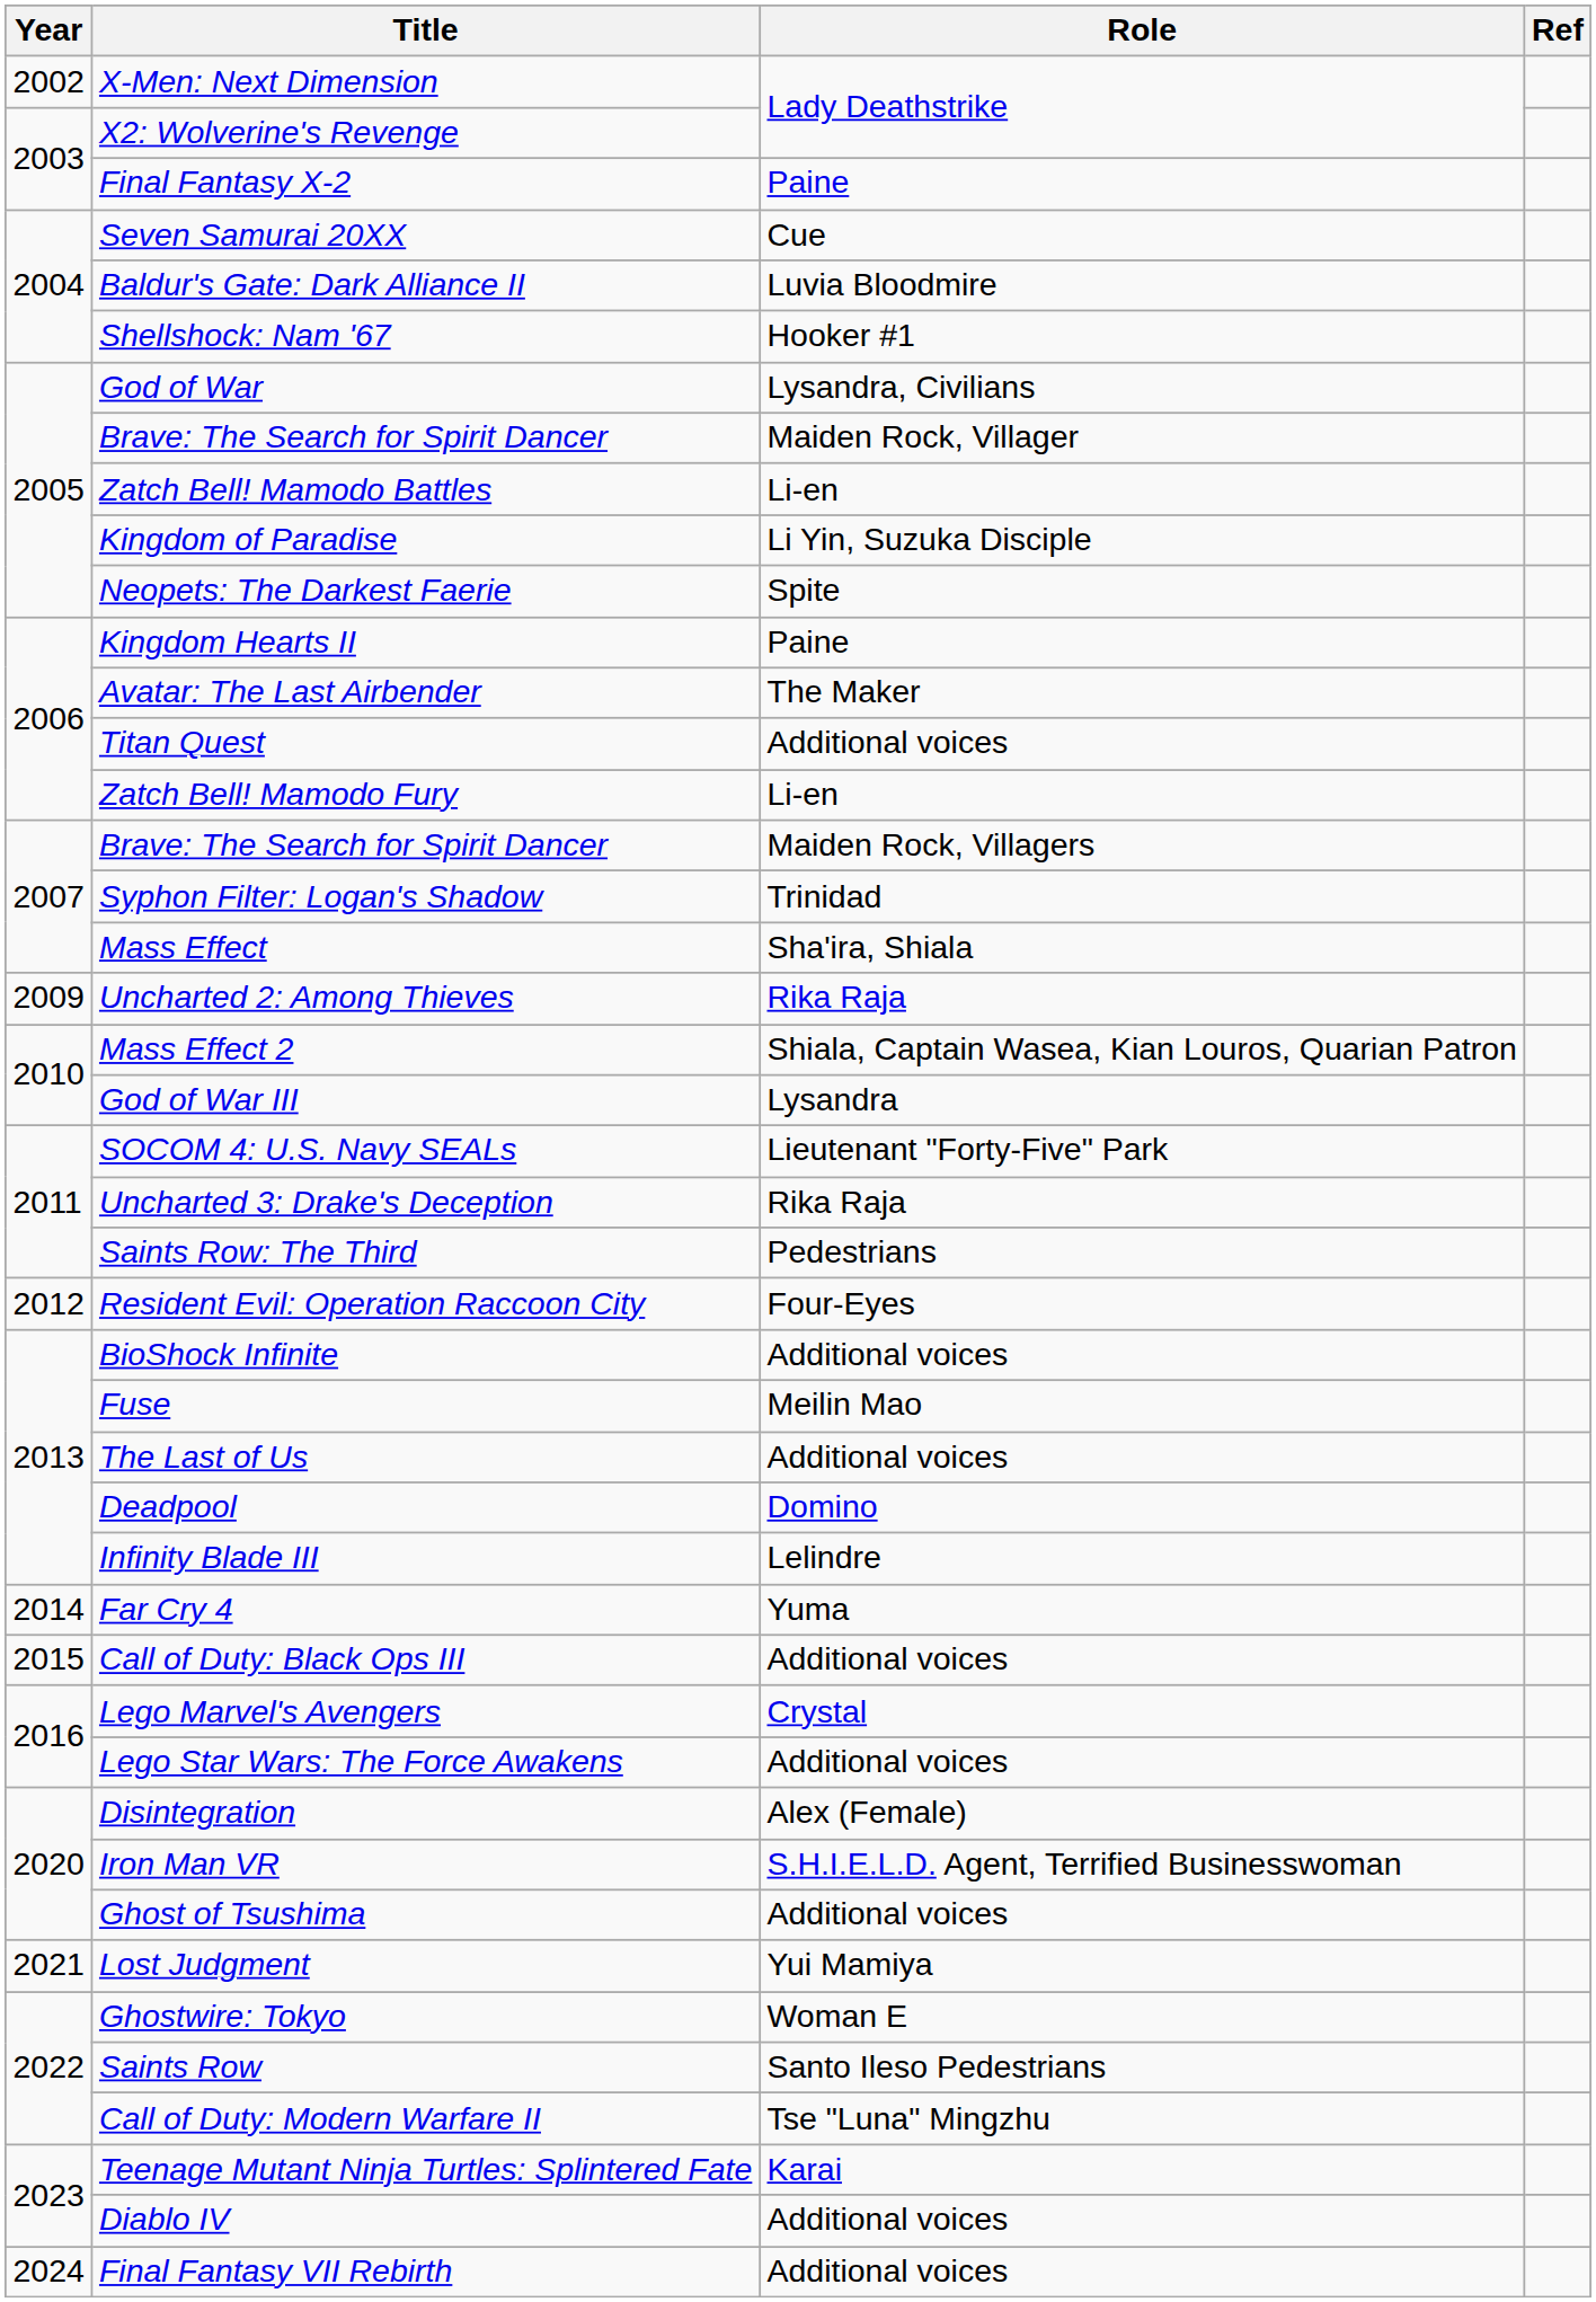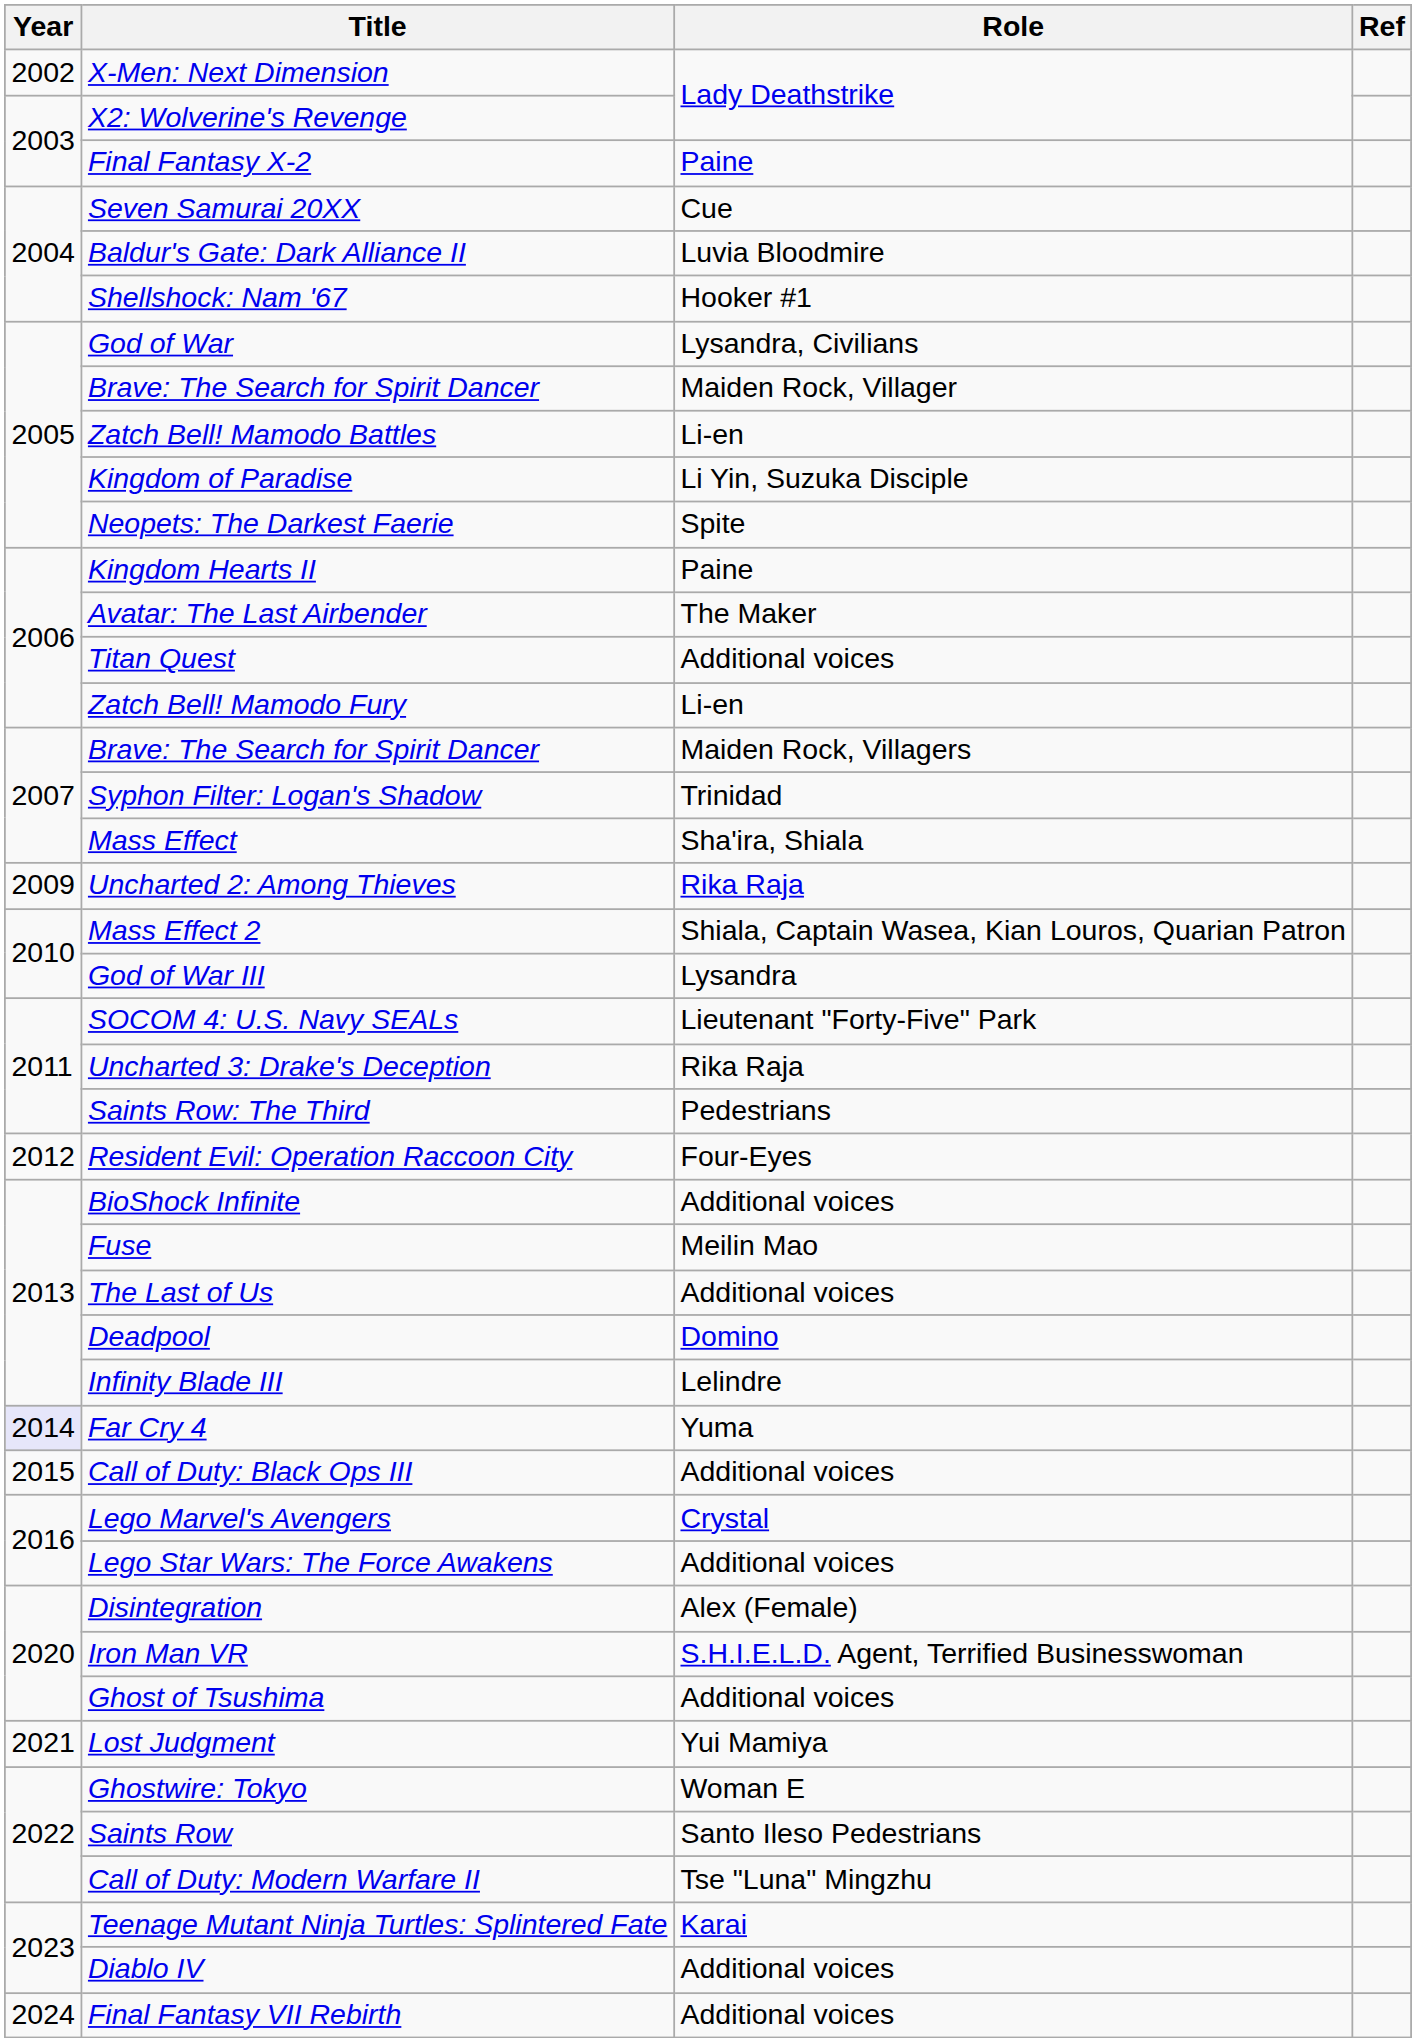Far Cry 4 | Year: no background -> lavender background
